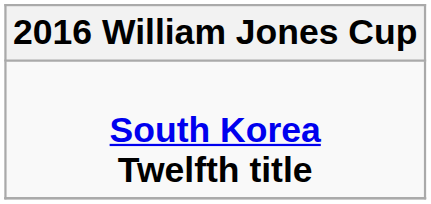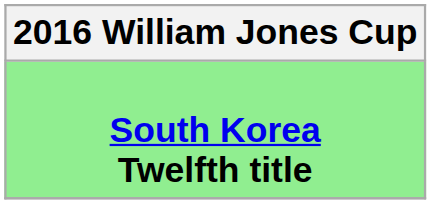row 2 | column 1: no background -> lightgreen background
